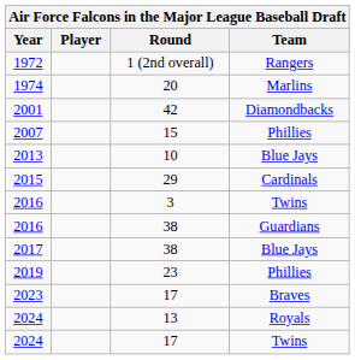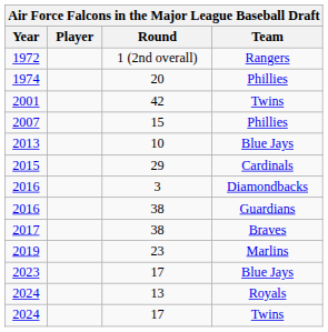1974 | Team: Marlins -> Phillies
2001 | Team: Diamondbacks -> Twins
2016 / 3 | Team: Twins -> Diamondbacks
2017 | Team: Blue Jays -> Braves
2019 | Team: Phillies -> Marlins
2023 | Team: Braves -> Blue Jays
